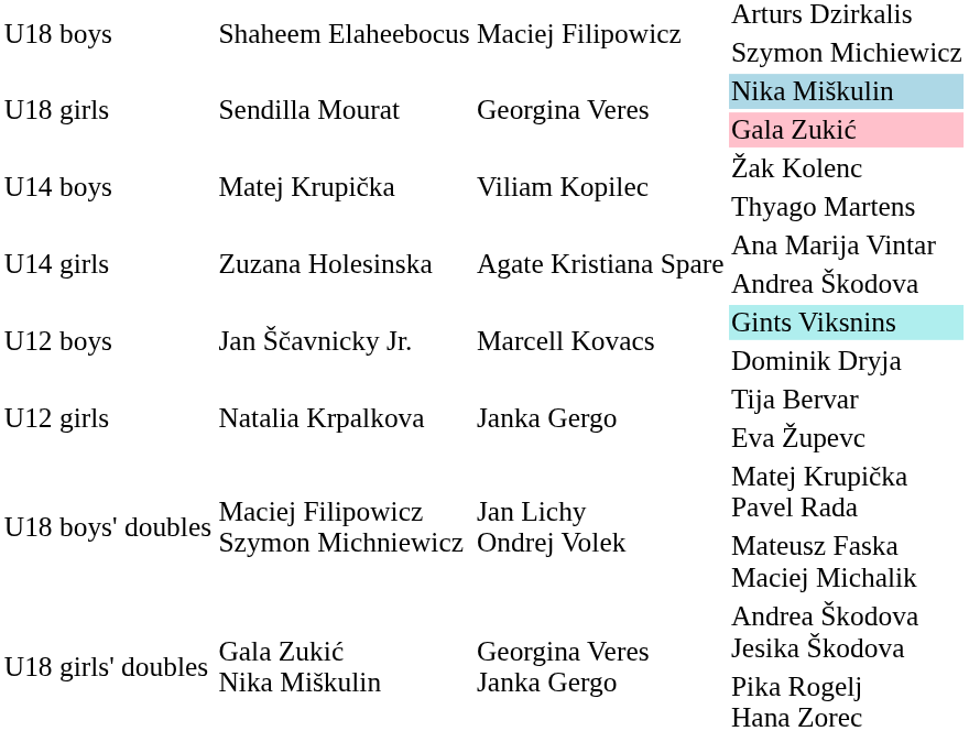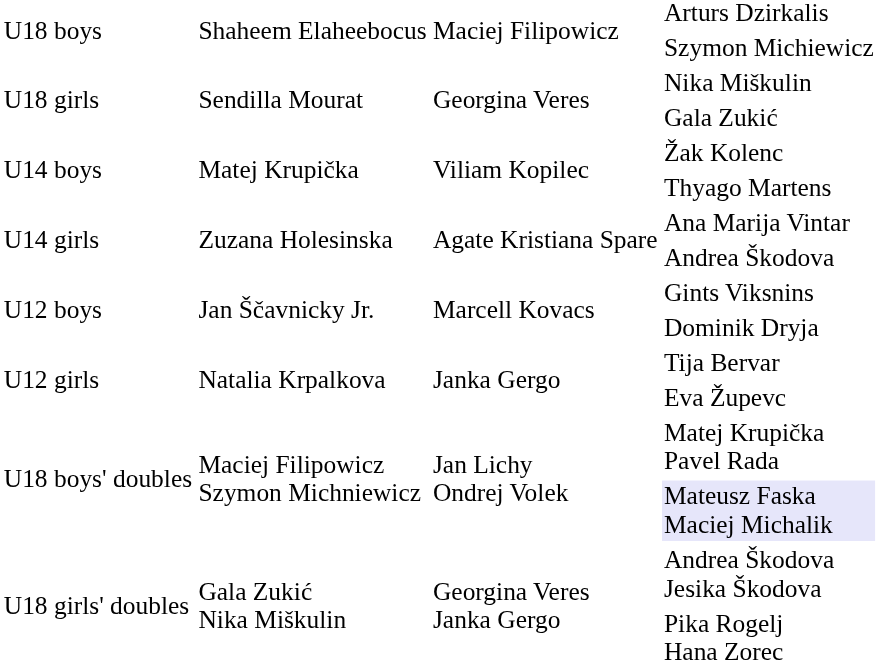Nika Miškulin | column 4: lightblue background -> no background
Gala Zukić | column 4: pink background -> no background
Gints Viksnins | column 4: paleturquoise background -> no background
Mateusz Faska Maciej Michalik | column 4: no background -> lavender background
